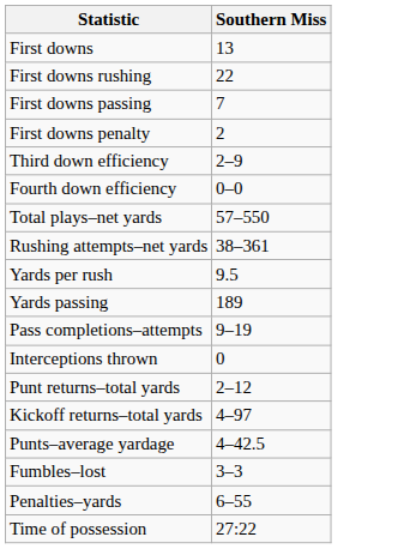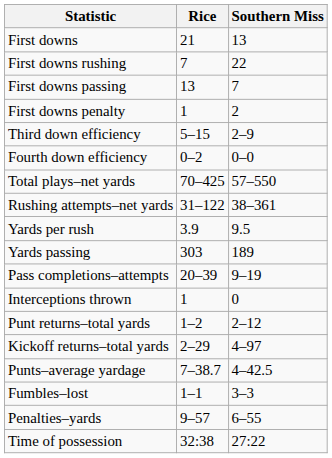+ column: Rice | 21 | 7 | 13 | 1 | 5–15 | 0–2 | 70–425 | 31–122 | 3.9 | 303 | 20–39 | 1 | 1–2 | 2–29 | 7–38.7 | 1–1 | 9–57 | 32:38
